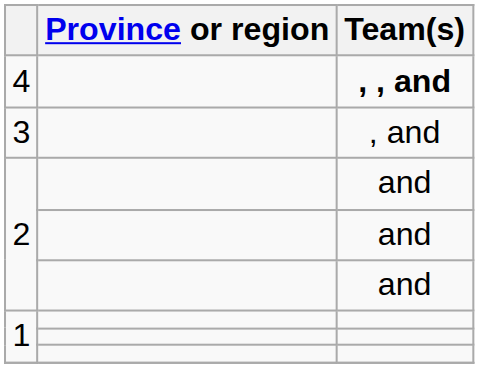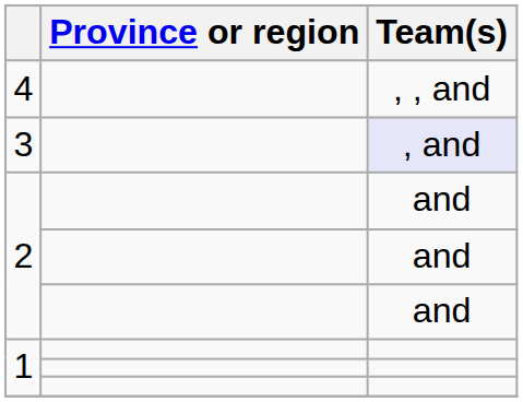4 | Team(s): bold -> normal
3 | Team(s): no background -> lavender background
